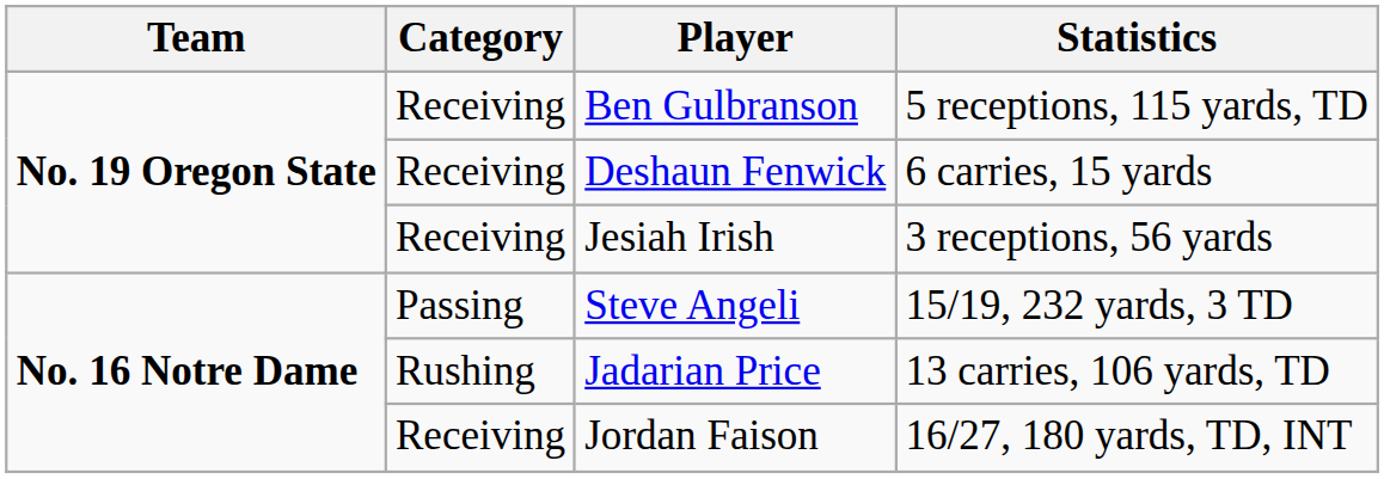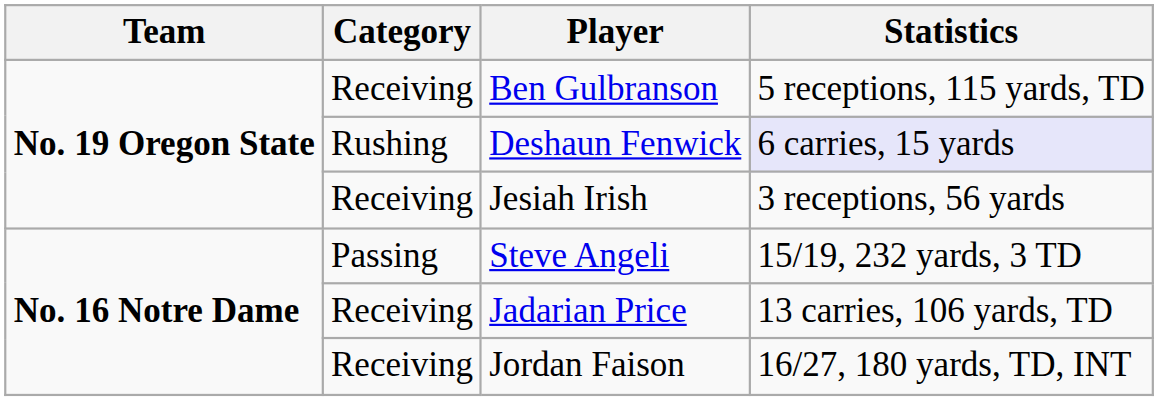Deshaun Fenwick | Category: Receiving -> Rushing
Deshaun Fenwick | Statistics: no background -> lavender background
Jadarian Price | Category: Rushing -> Receiving
